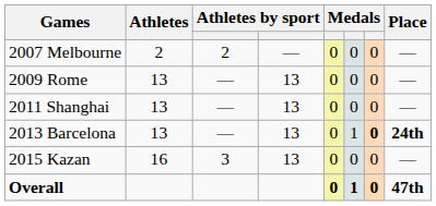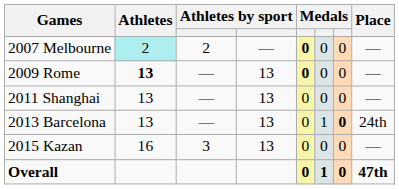2007 Melbourne | Athletes: no background -> paleturquoise background
2007 Melbourne | column 5: normal -> bold
2009 Rome | Athletes: normal -> bold
2009 Rome | column 5: normal -> bold
2013 Barcelona | Place: bold -> normal
